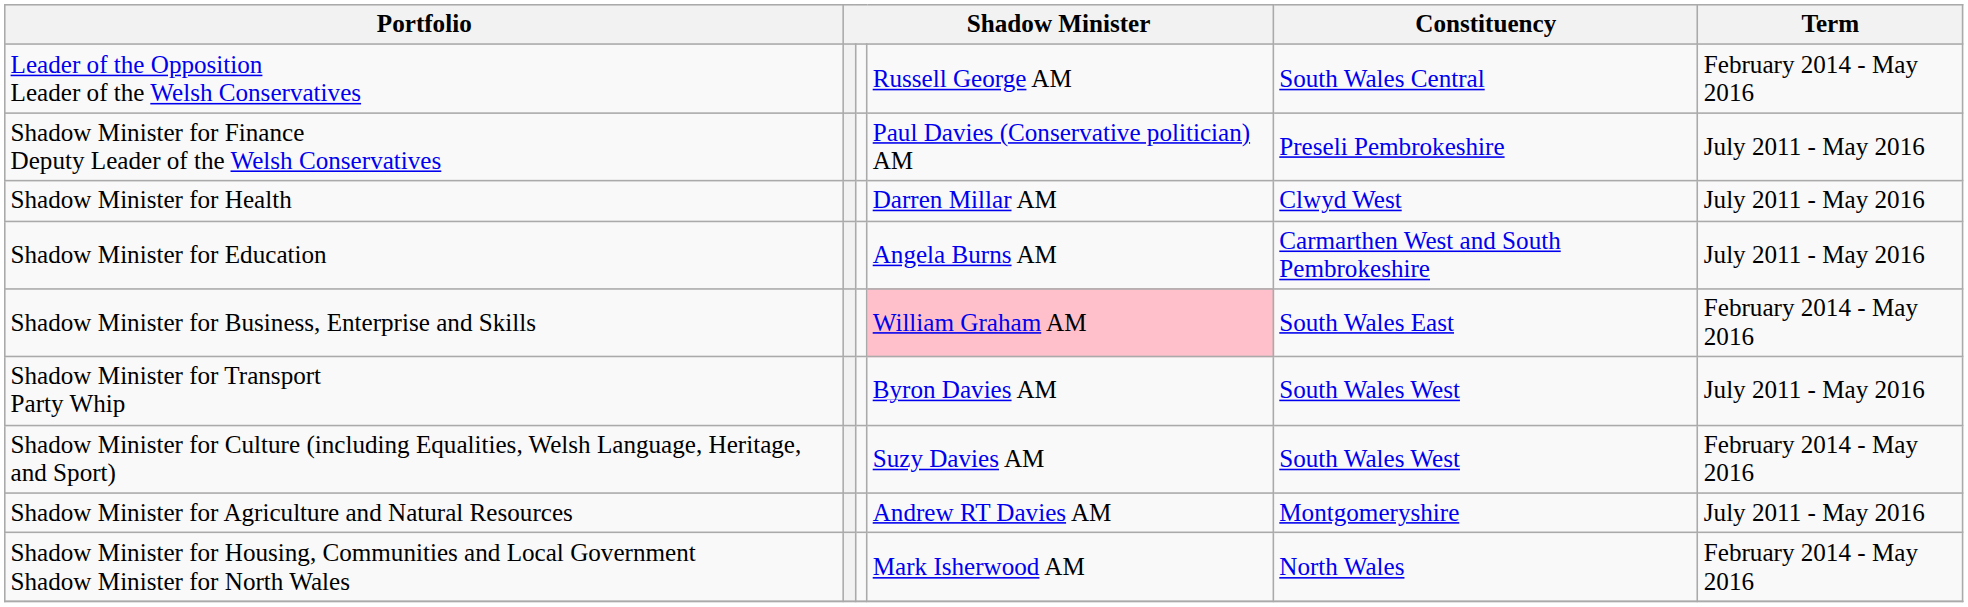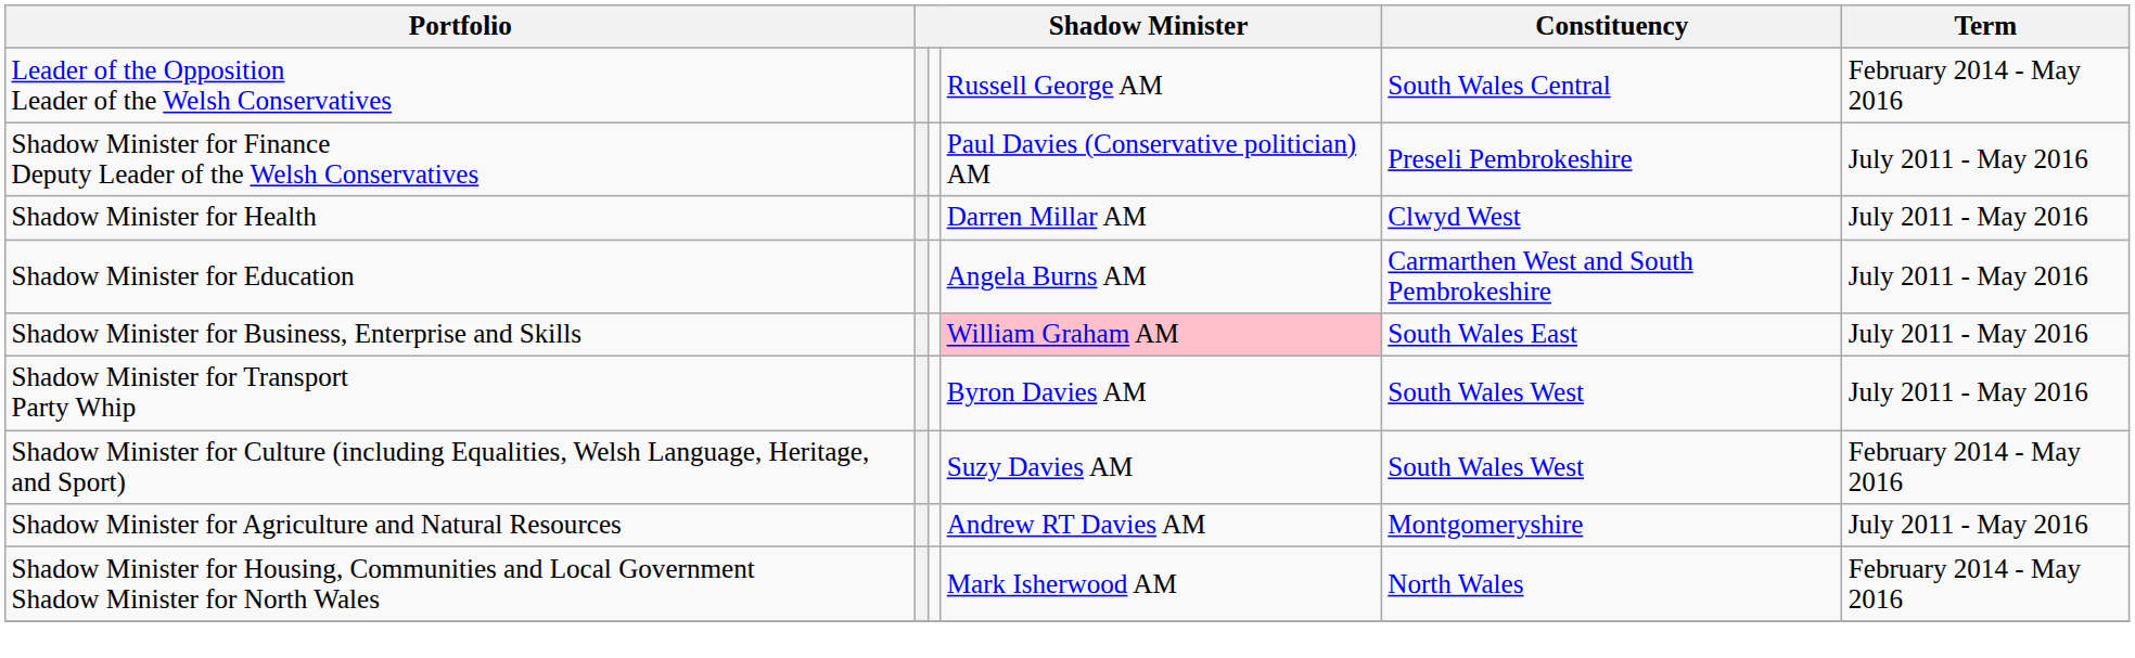Shadow Minister for Business, Enterprise and Skills | Term: February 2014 - May 2016 -> July 2011 - May 2016
